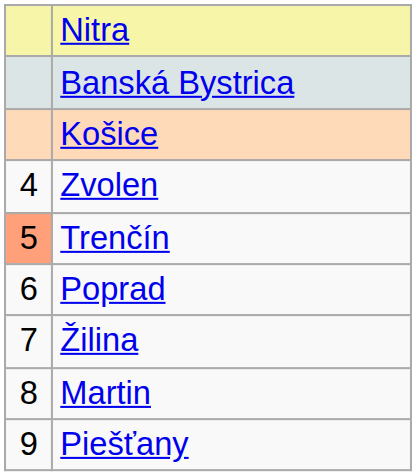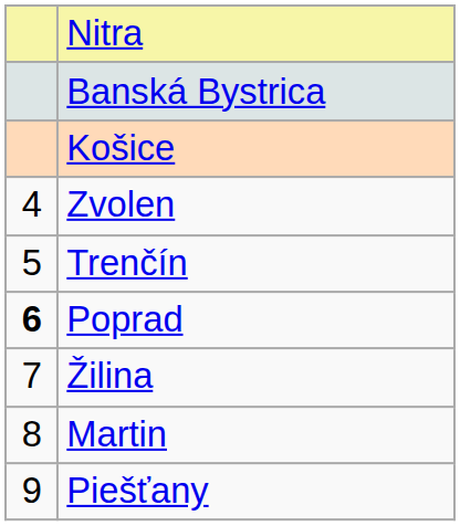Trenčín | column 1: lightsalmon background -> no background
Poprad | column 1: normal -> bold
